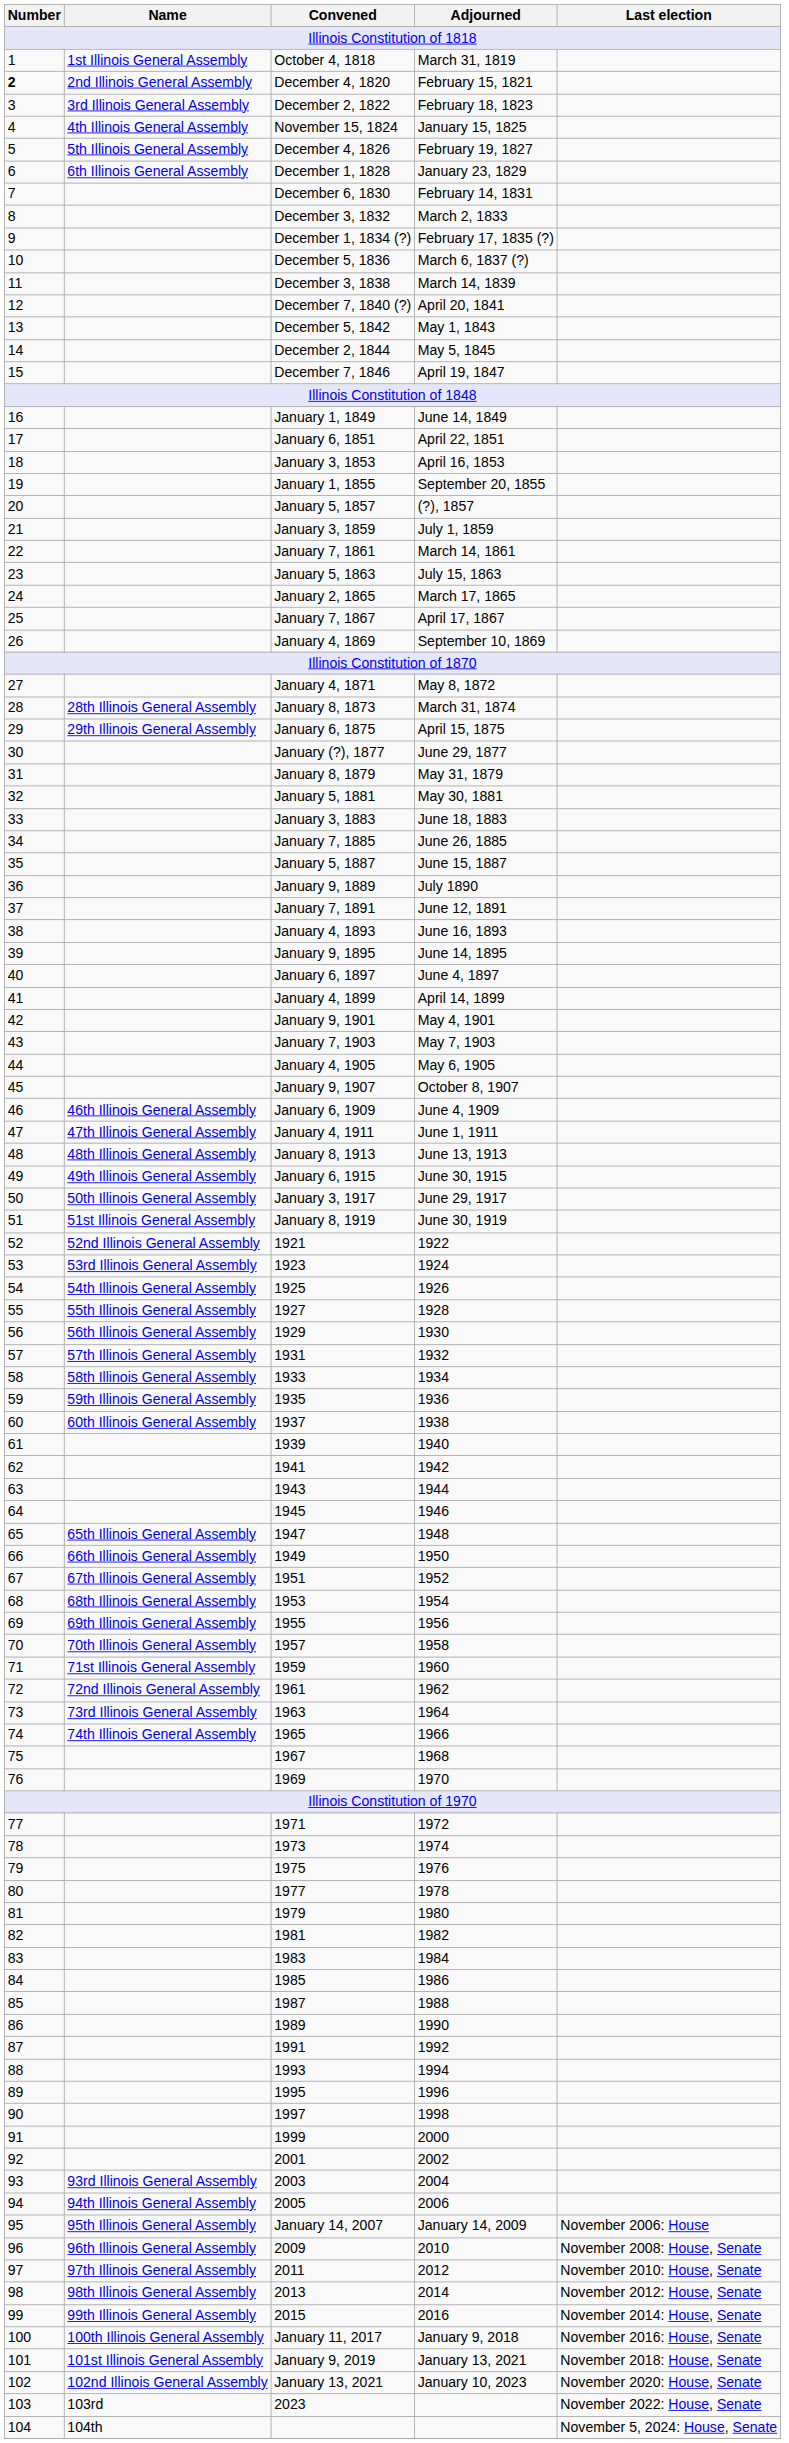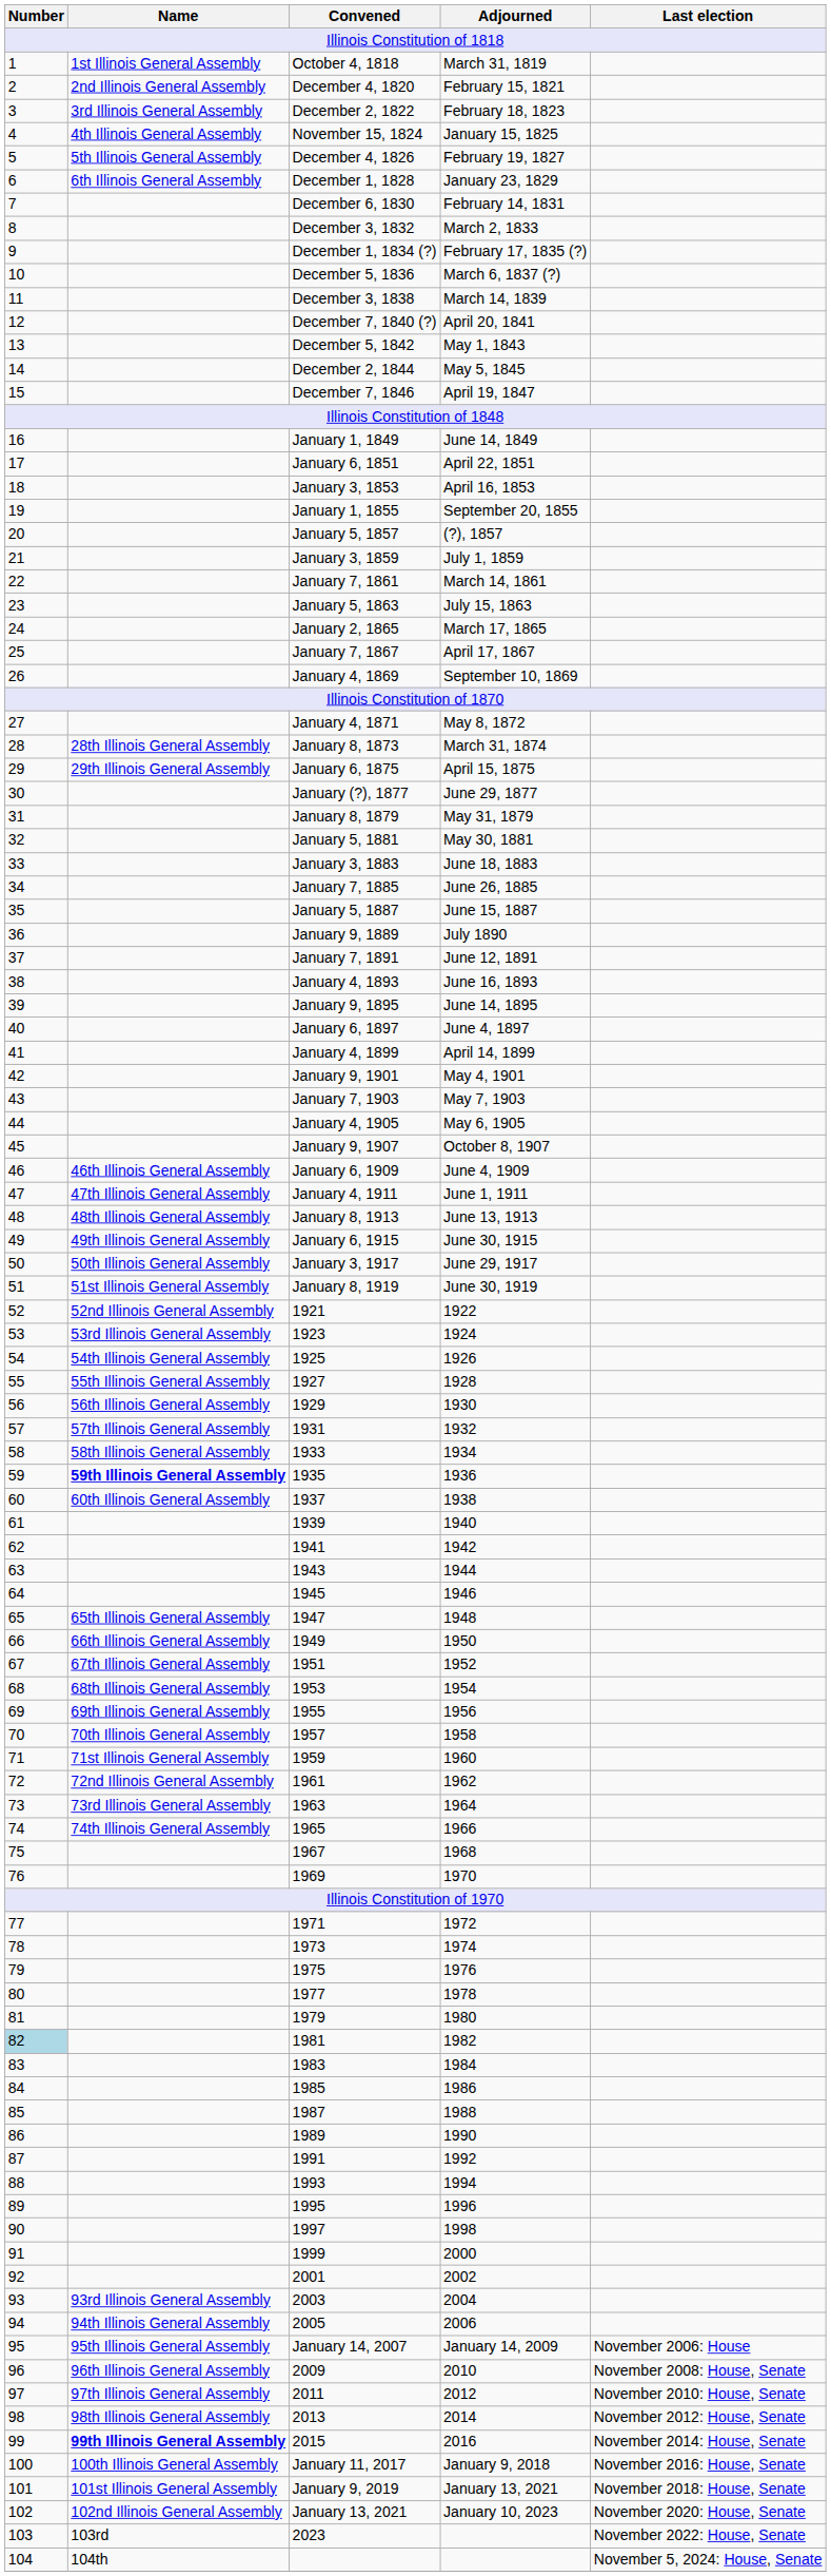December 4, 1820 | Number: bold -> normal
1935 | Name: normal -> bold
1981 | Number: no background -> lightblue background
2015 | Name: normal -> bold
